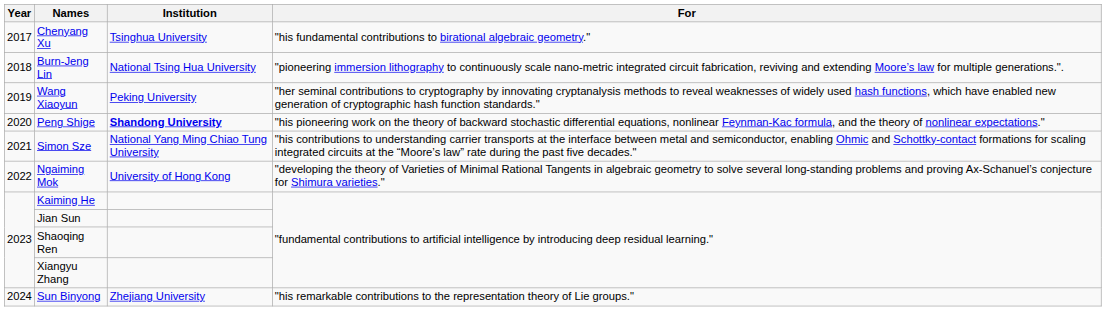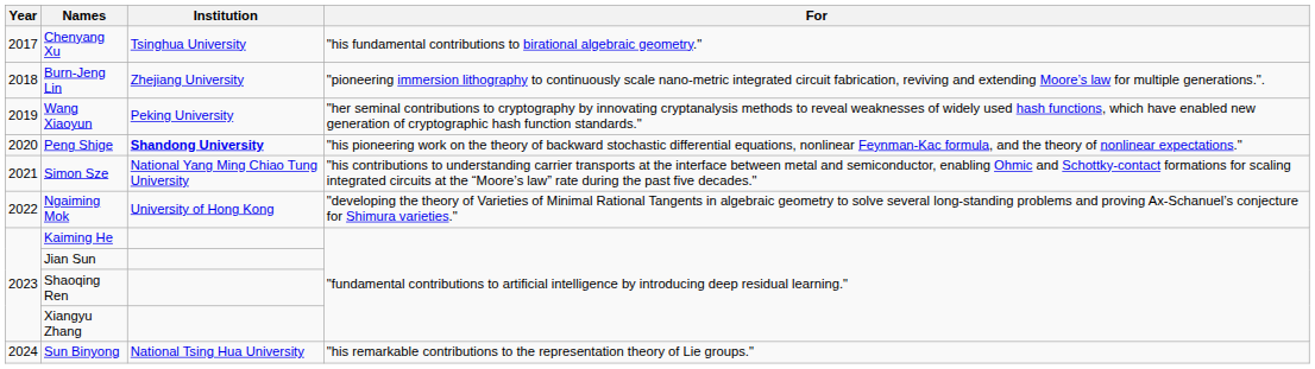Burn-Jeng Lin | Institution: National Tsing Hua University -> Zhejiang University
Sun Binyong | Institution: Zhejiang University -> National Tsing Hua University
